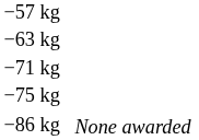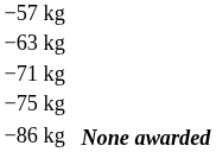−86 kg / None awarded | column 2: normal -> bold
